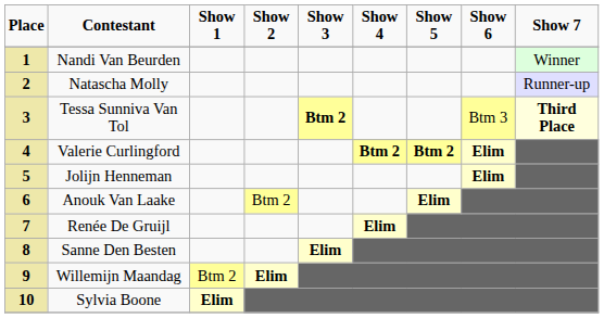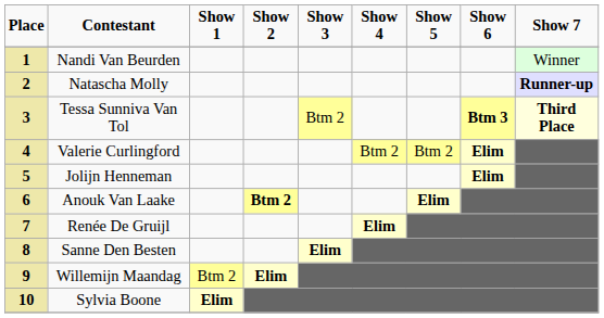Natascha Molly | Show 7: normal -> bold
Tessa Sunniva Van Tol | Show 3: bold -> normal
Tessa Sunniva Van Tol | Show 6: normal -> bold
Valerie Curlingford | Show 4: bold -> normal
Valerie Curlingford | Show 5: bold -> normal
Anouk Van Laake | Show 2: normal -> bold
